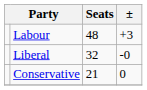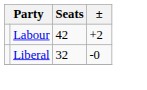Labour | Seats: 48 -> 42
Labour | ±: +3 -> +2
- row: Conservative | 21 | 0
